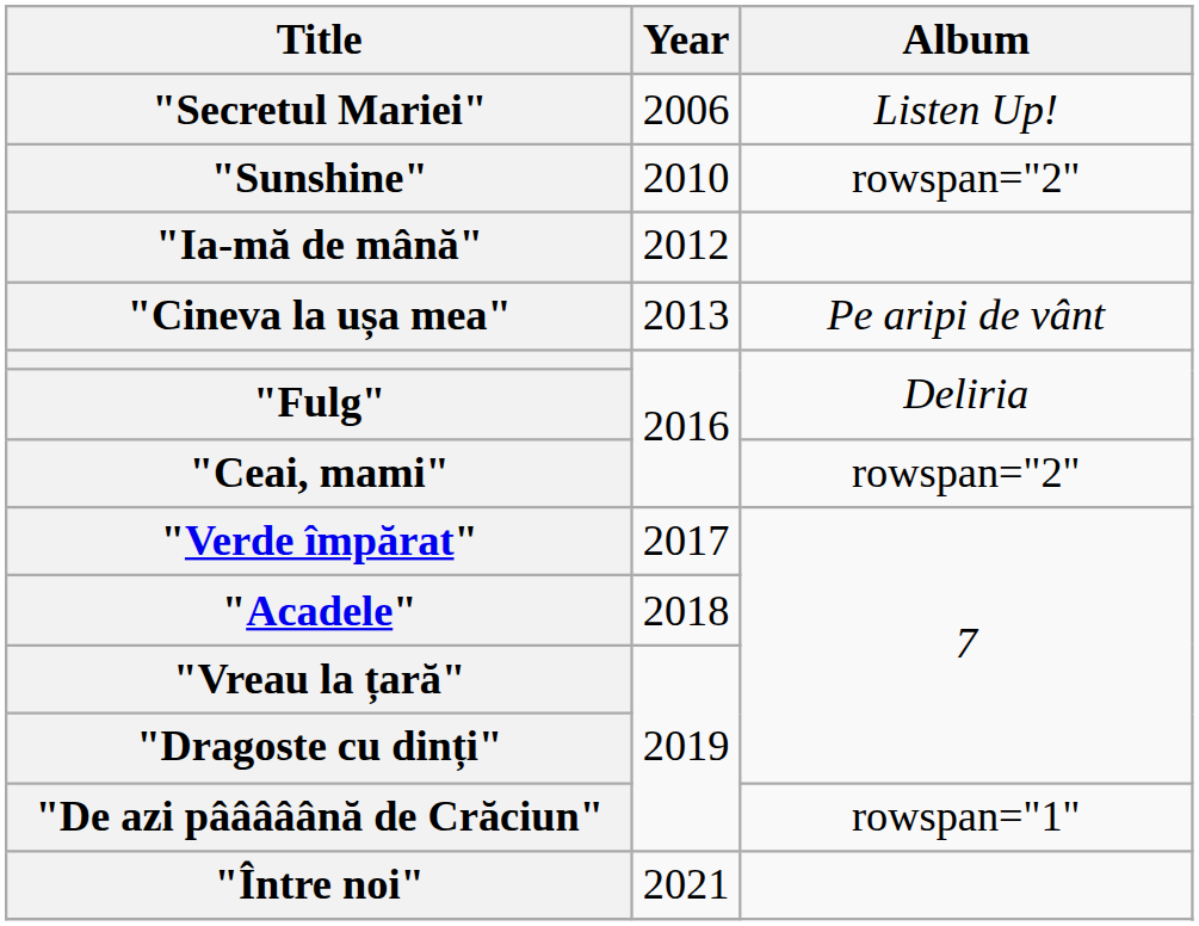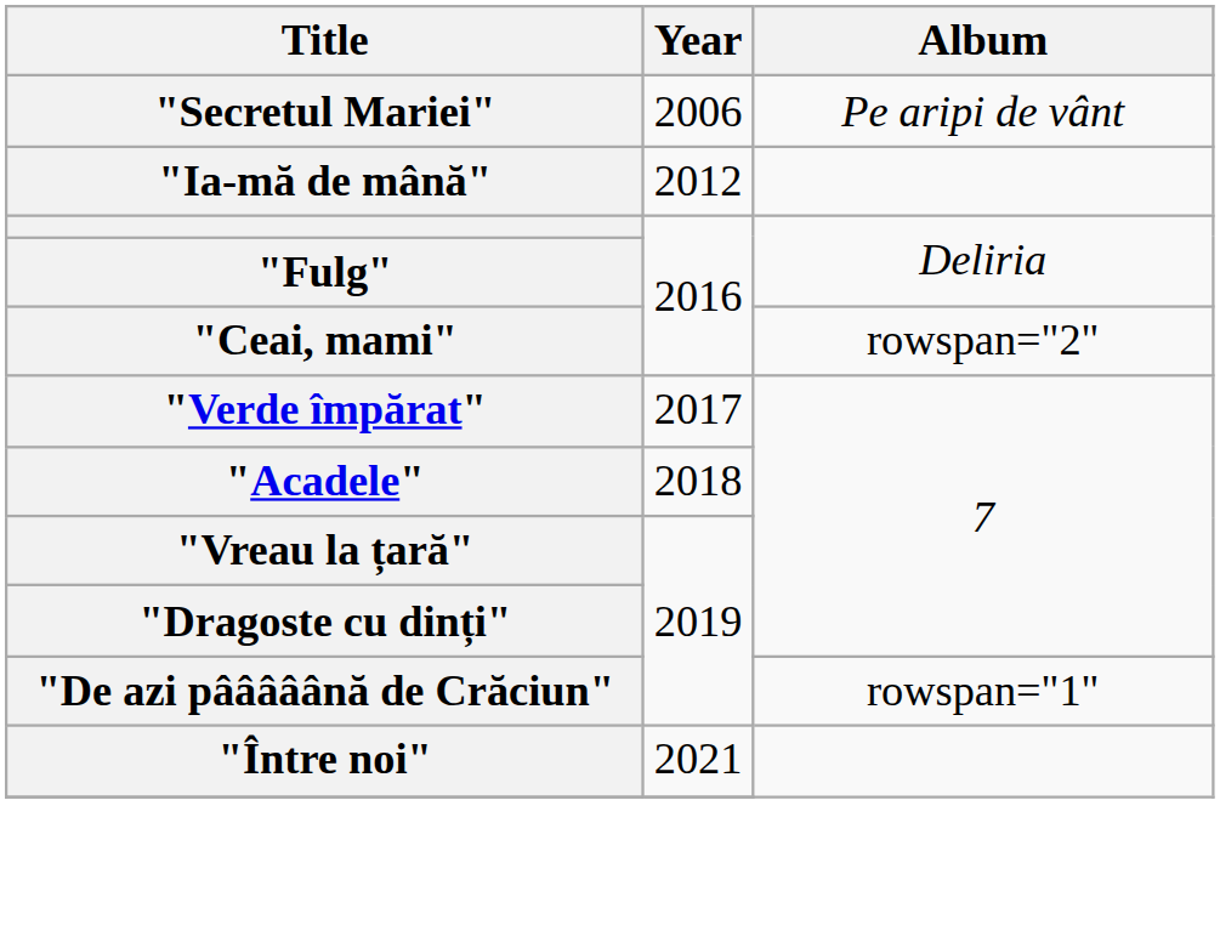"Secretul Mariei" | Album: Listen Up! -> Pe aripi de vânt
- row: "Sunshine" | 2010 | rowspan="2"
- row: "Cineva la ușa mea" | 2013 | Pe aripi de vânt
